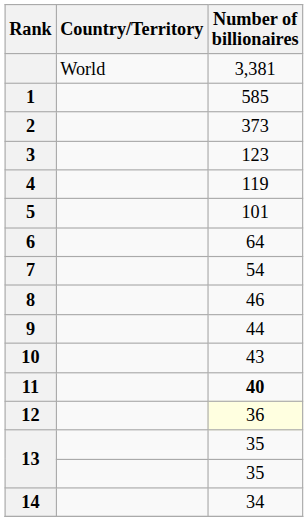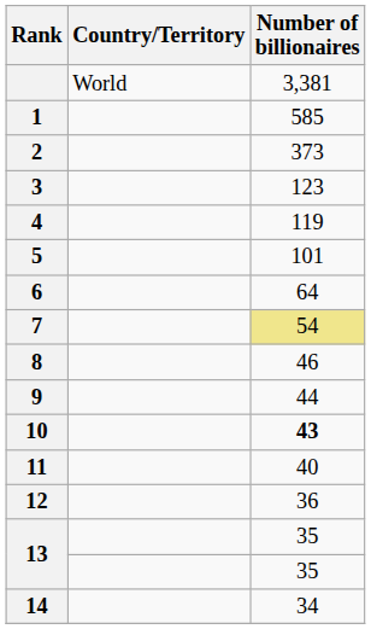7 | Number of billionaires: no background -> khaki background
10 | Number of billionaires: normal -> bold
11 | Number of billionaires: bold -> normal
12 | Number of billionaires: lightyellow background -> no background
